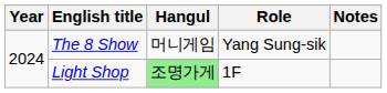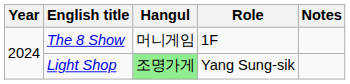The 8 Show | Role: Yang Sung-sik -> 1F
Light Shop | Role: 1F -> Yang Sung-sik
